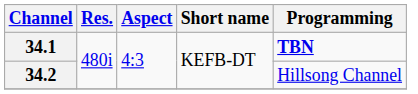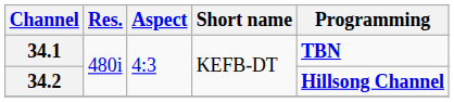34.2 | Programming: normal -> bold
